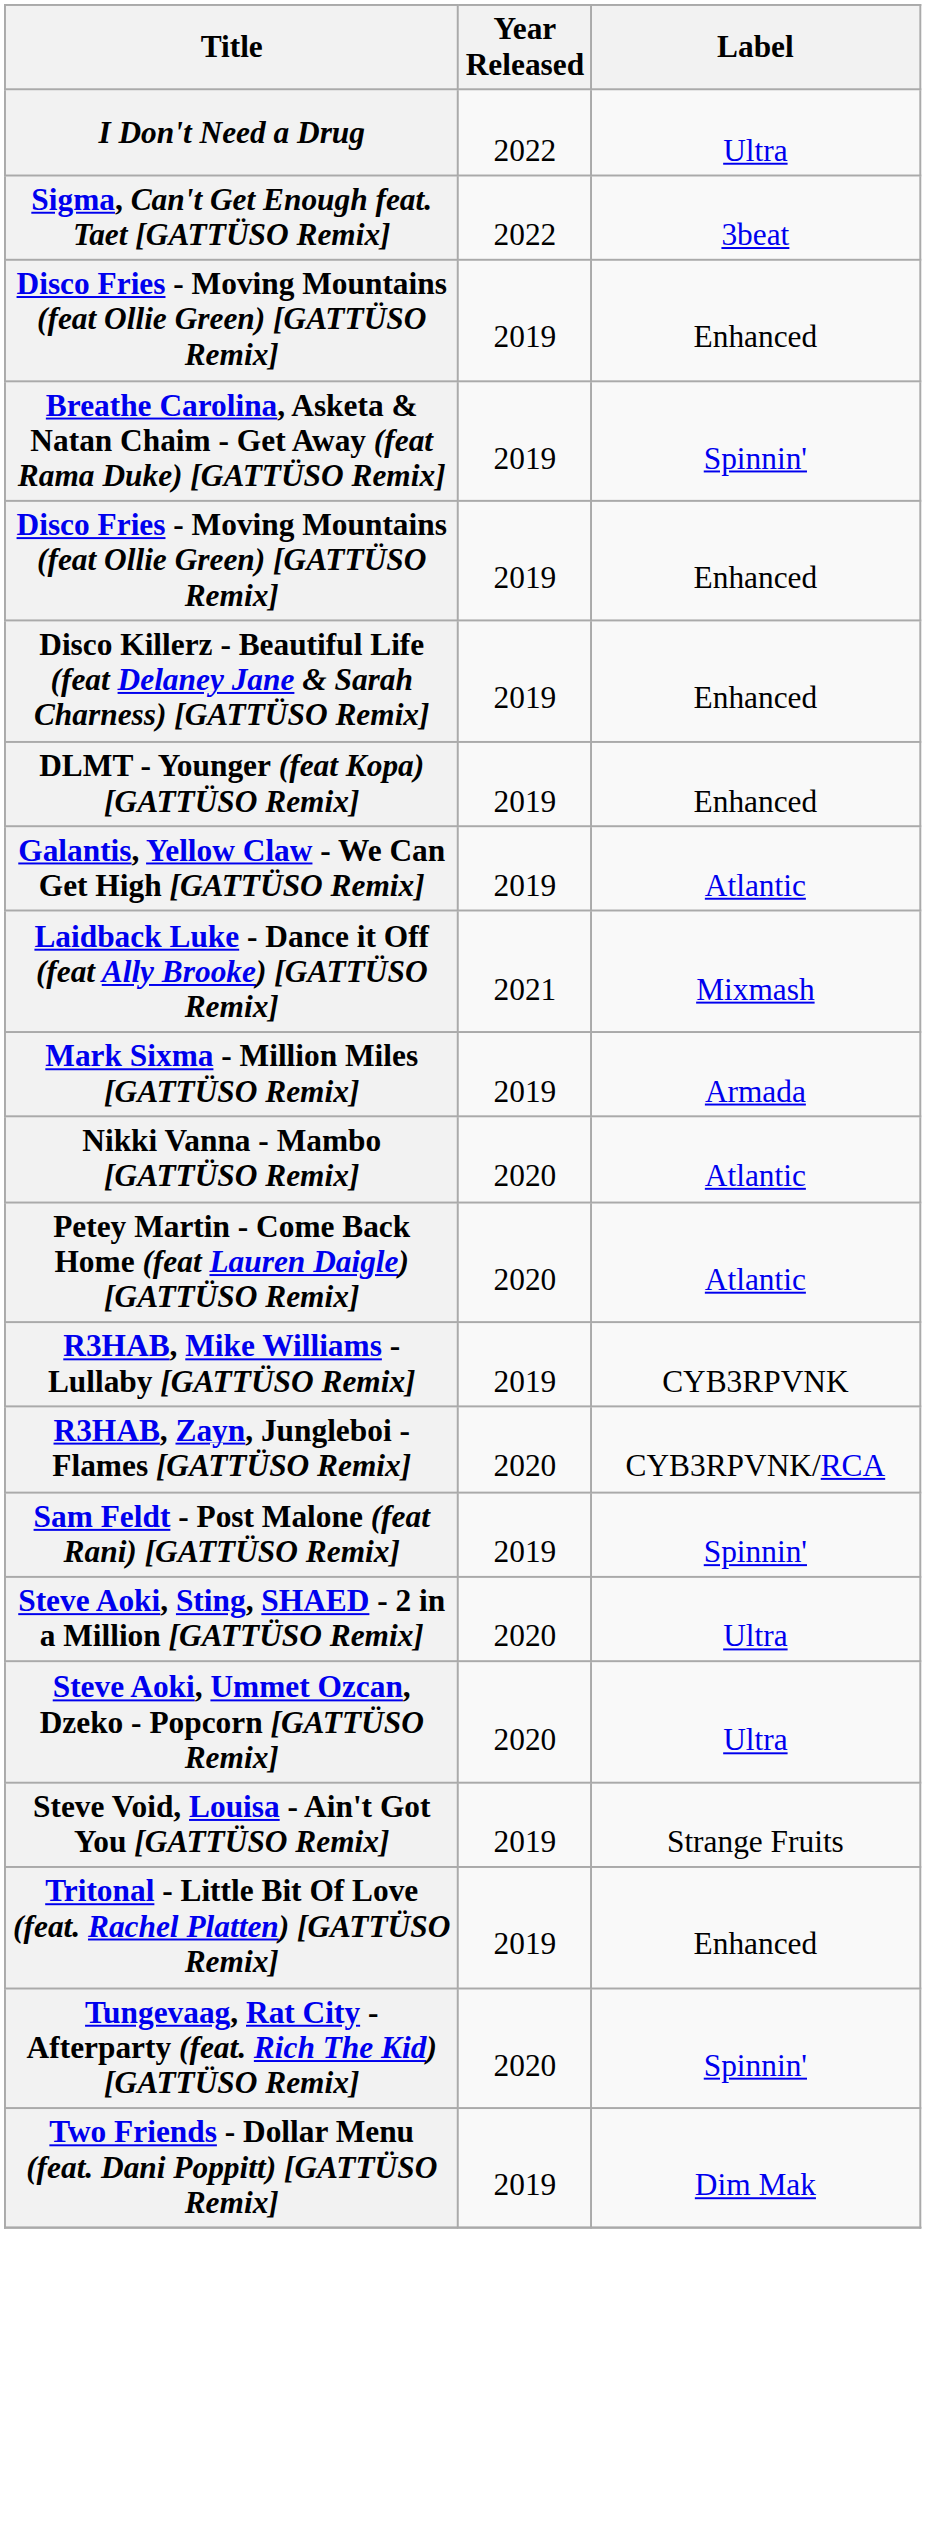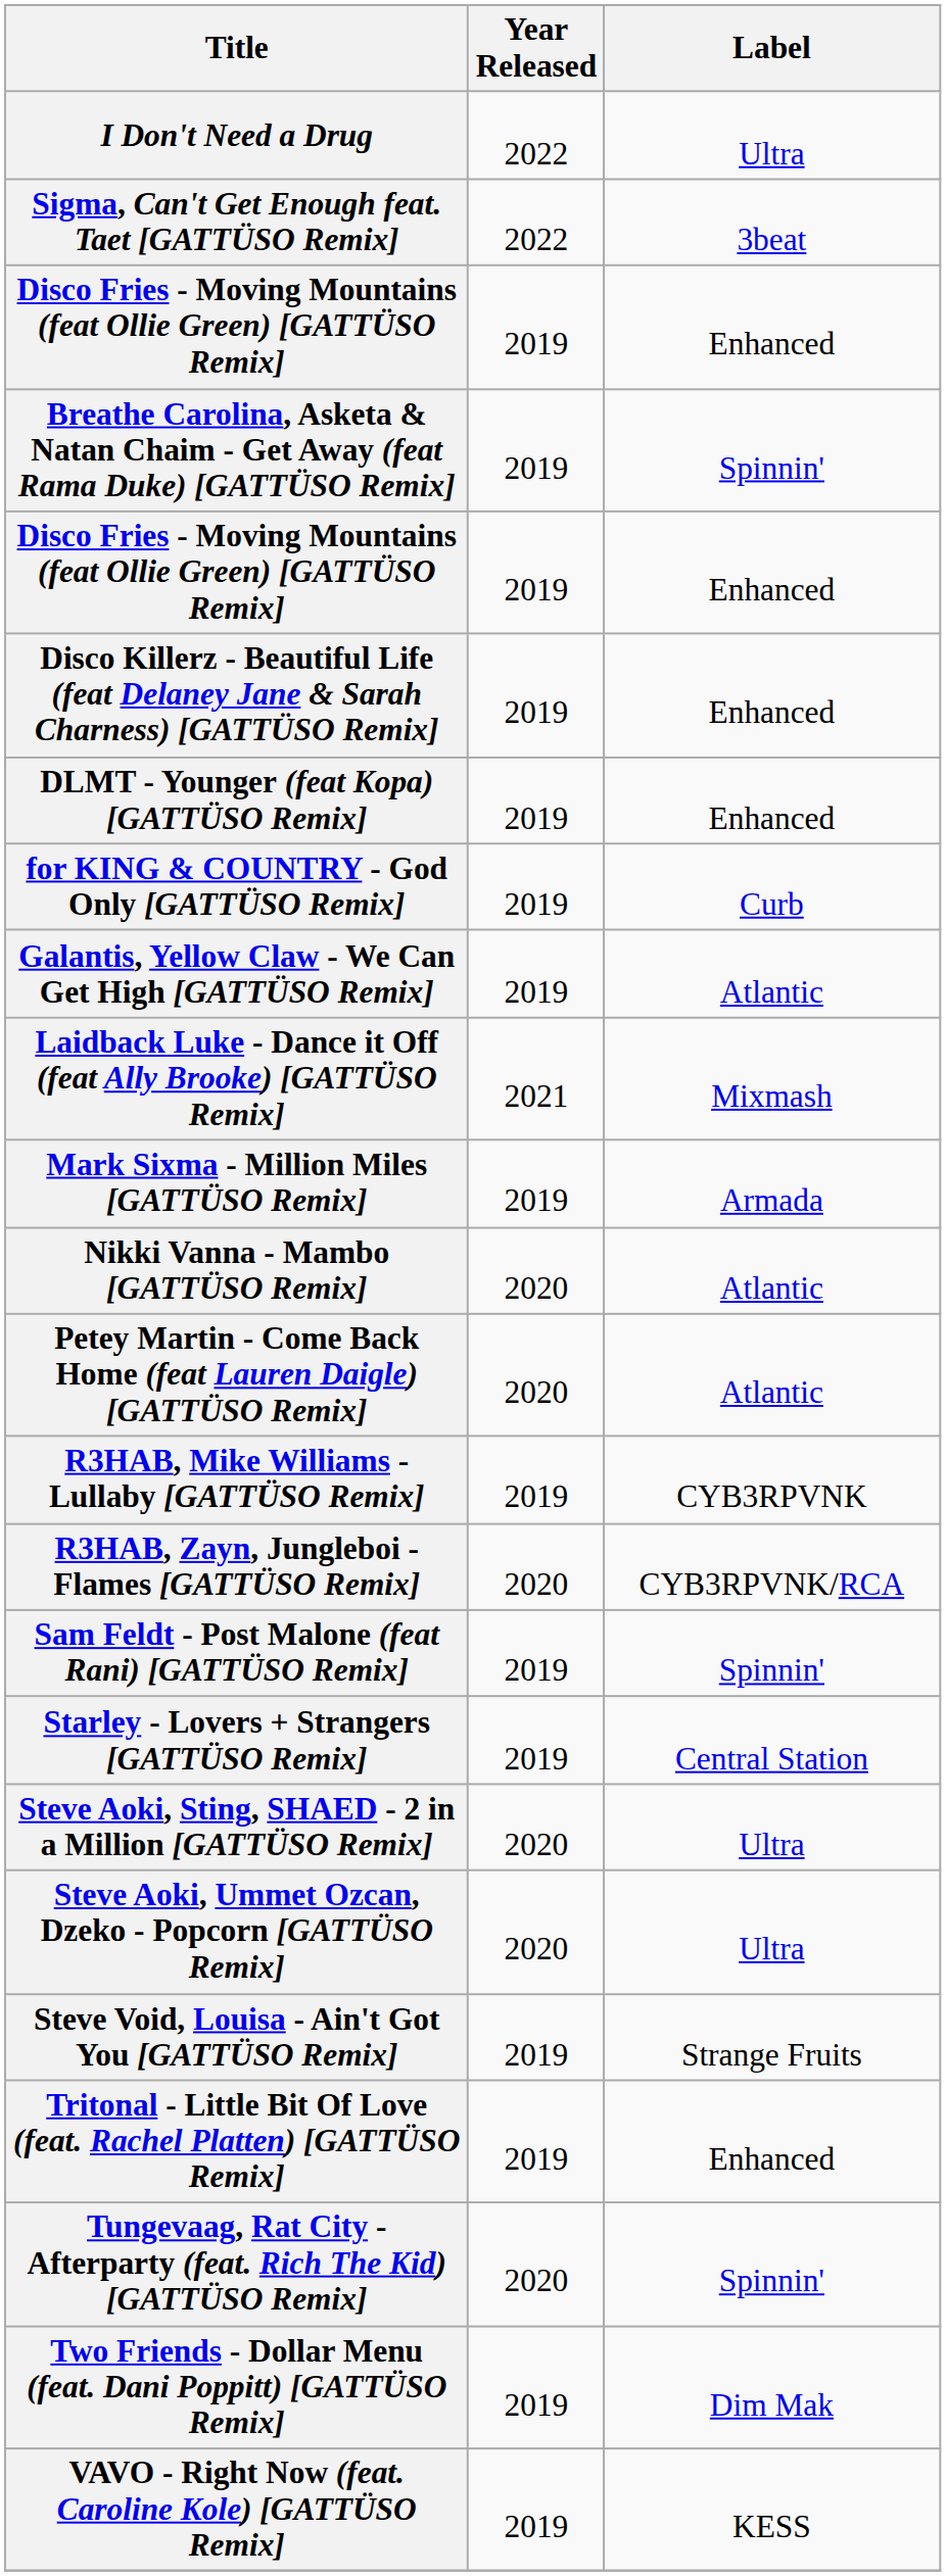+ row: for KING & COUNTRY - God Only [GATTÜSO Remix] | 2019 | Curb
+ row: Starley - Lovers + Strangers [GATTÜSO Remix] | 2019 | Central Station
+ row: VAVO - Right Now (feat. Caroline Kole) [GATTÜSO Remix] | 2019 | KESS
